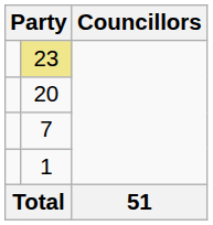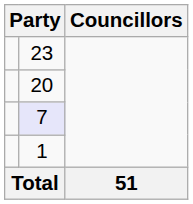23 | column 2: khaki background -> no background
7 | column 2: no background -> lavender background
